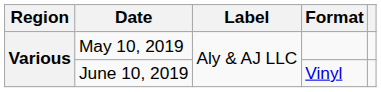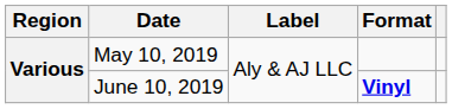June 10, 2019 | Format: normal -> bold
